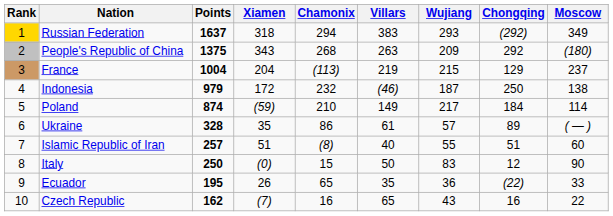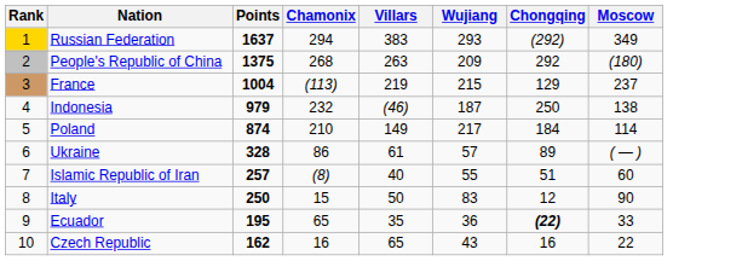- column: Xiamen | 318 | 343 | 204 | 172 | (59) | 35 | 51 | (0) | 26 | (7)
Ecuador | Chongqing: normal -> bold
